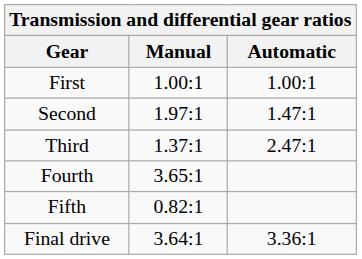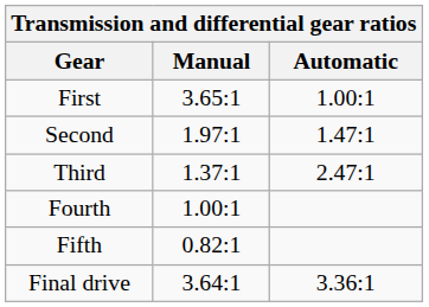First | Manual: 1.00:1 -> 3.65:1
Fourth | Manual: 3.65:1 -> 1.00:1
